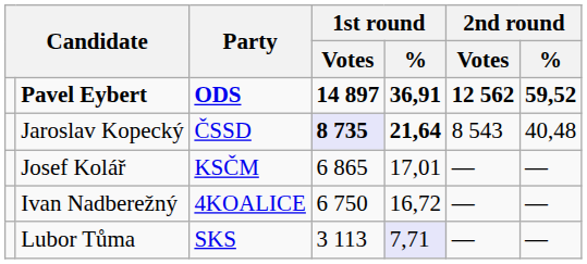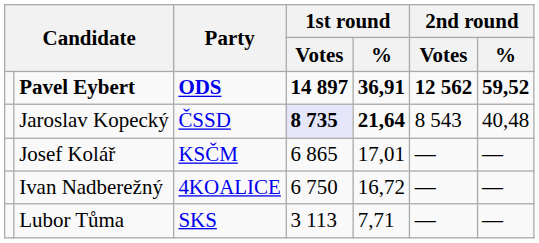Lubor Tůma | 1st round / %: lavender background -> no background
